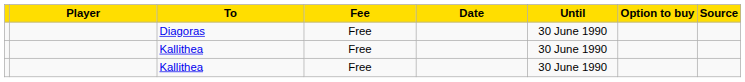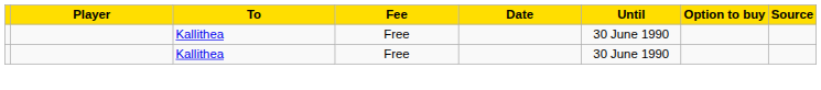- row: Diagoras | Free | 30 June 1990
